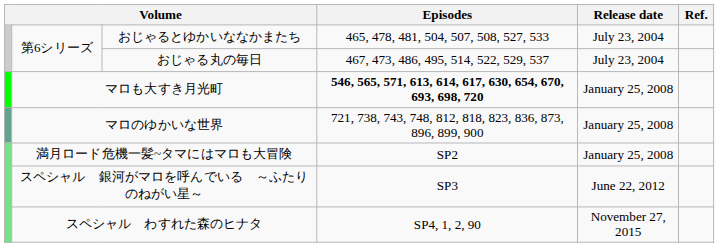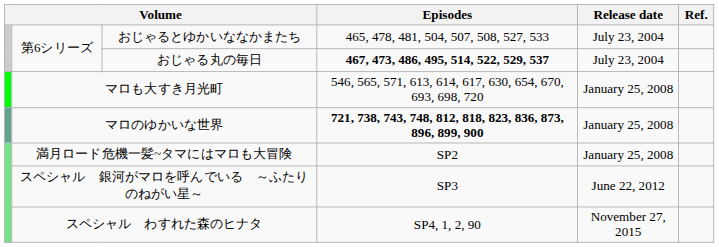おじゃる丸の毎日 | Episodes: normal -> bold
マロも大すき月光町 | Episodes: bold -> normal
マロのゆかいな世界 | Episodes: normal -> bold
